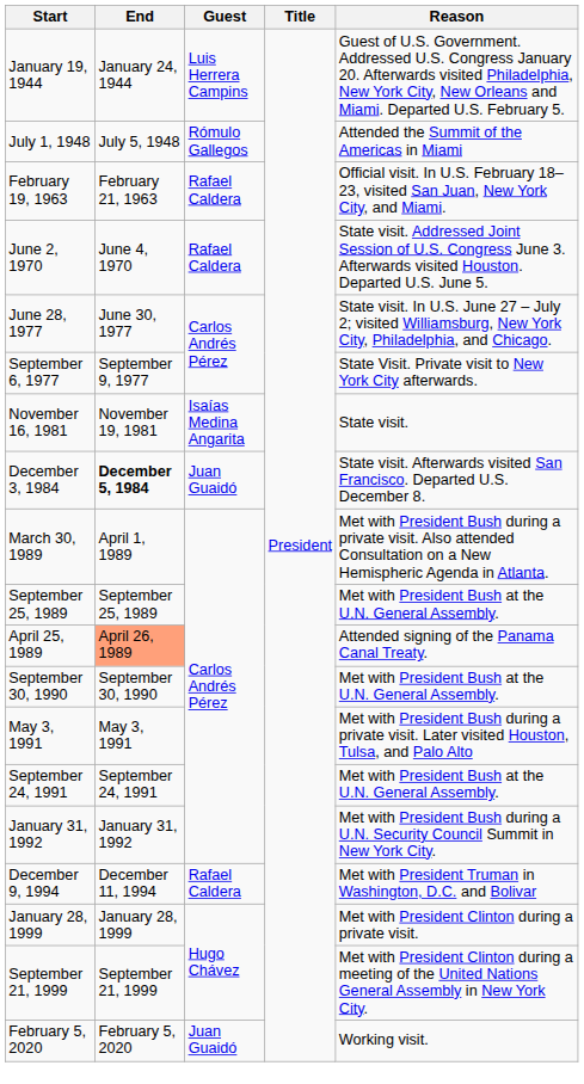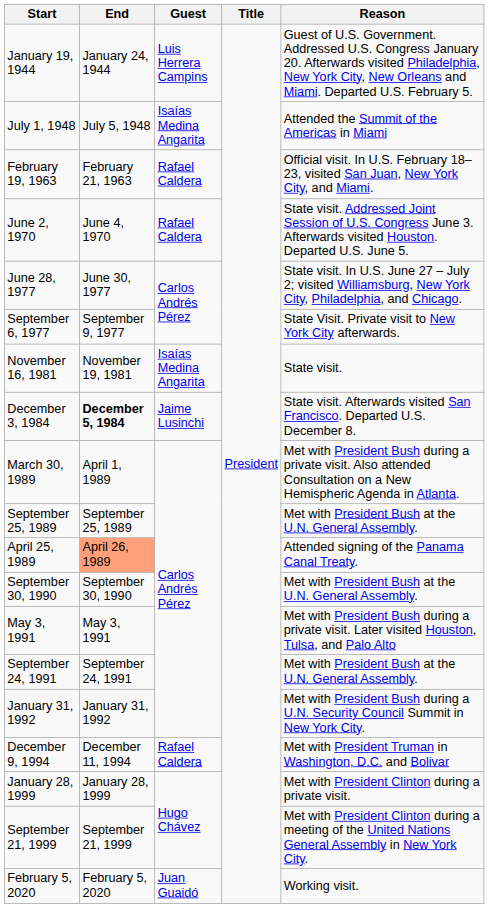July 1, 1948 | Guest: Rómulo Gallegos -> Isaías Medina Angarita
December 3, 1984 | Guest: Juan Guaidó -> Jaime Lusinchi
